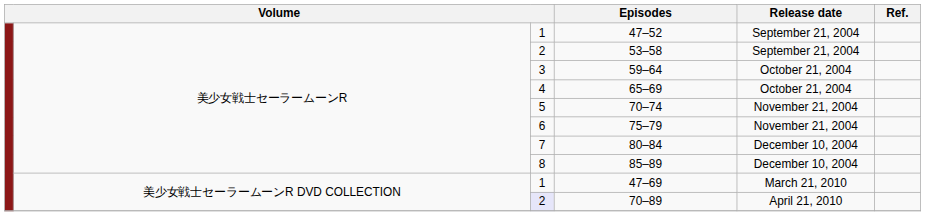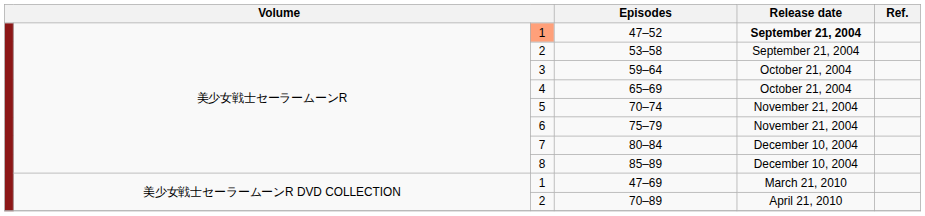47–52 | column 3: no background -> lightsalmon background
47–52 | Release date: normal -> bold
70–89 | column 3: lavender background -> no background
